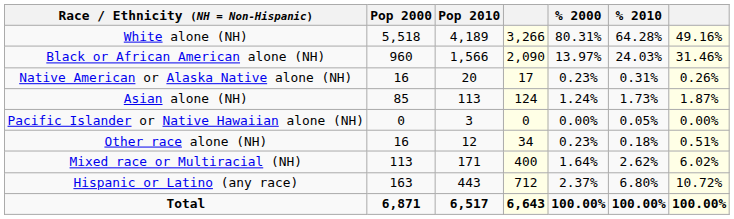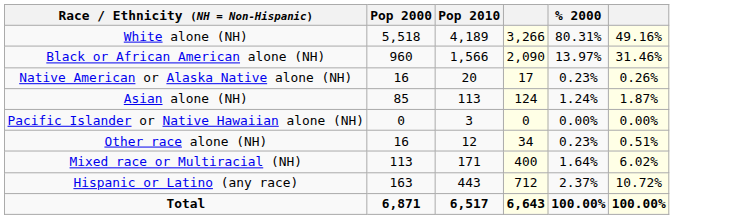- column: % 2010 | 64.28% | 24.03% | 0.31% | 1.73% | 0.05% | 0.18% | 2.62% | 6.80% | 100.00%
